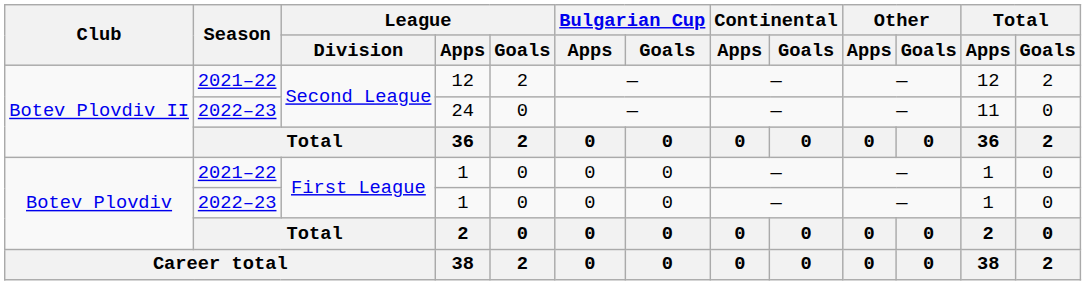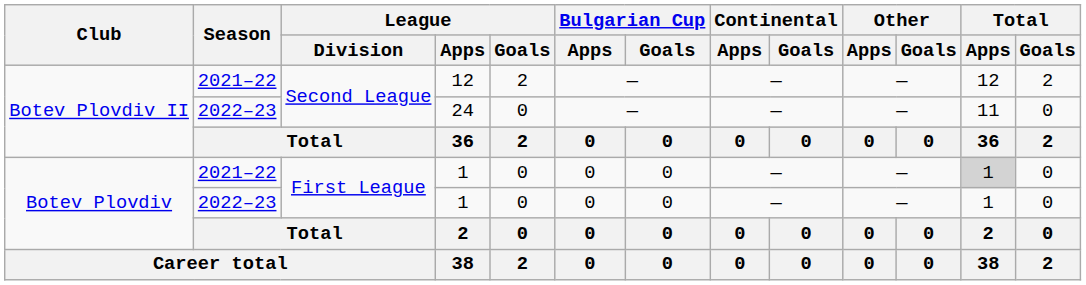2021–22 / 1 | Total / Apps: no background -> lightgrey background
